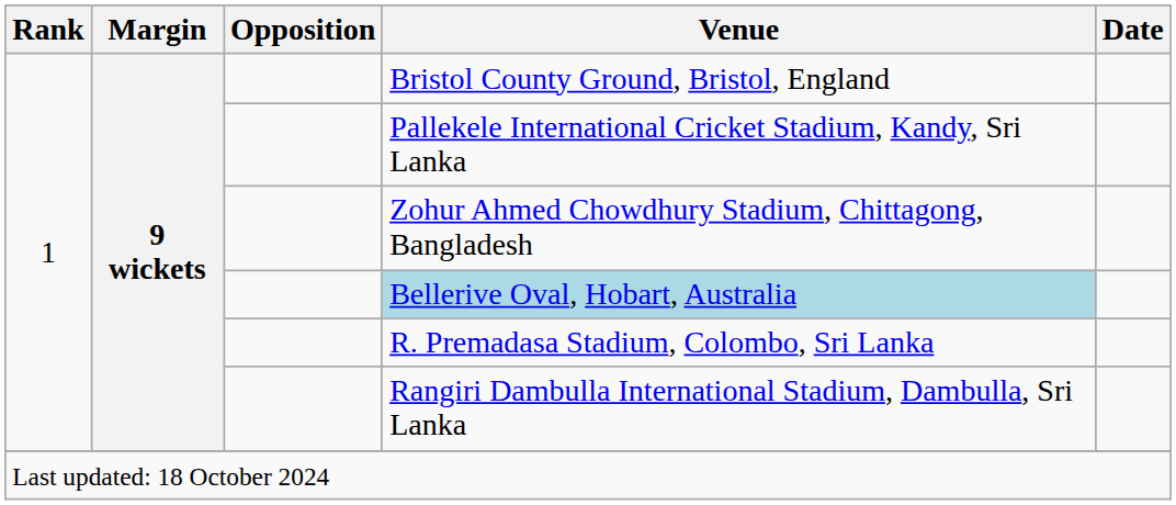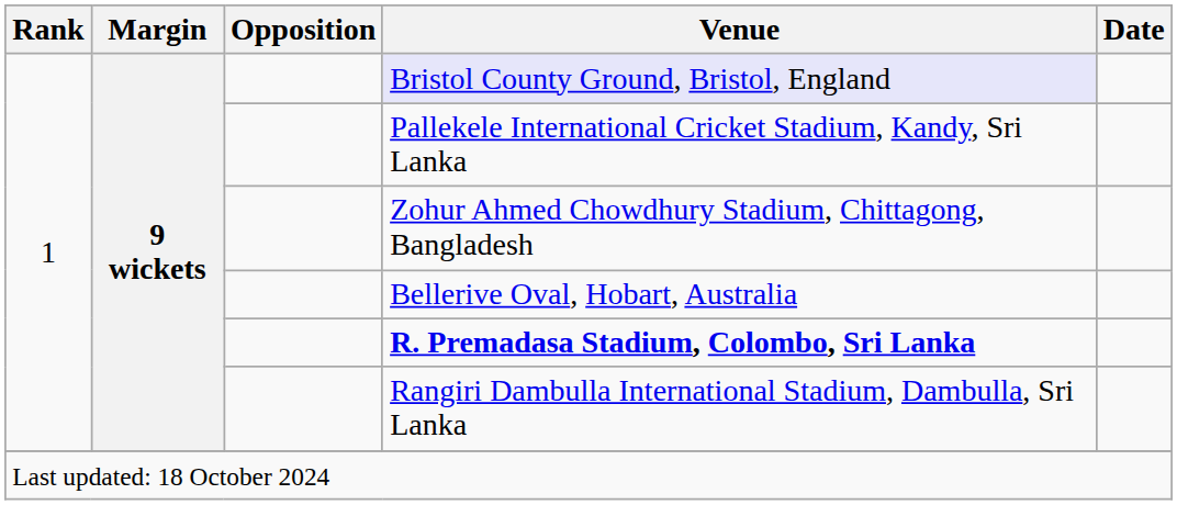Bristol County Ground, Bristol, England | Venue: no background -> lavender background
Bellerive Oval, Hobart, Australia | Venue: lightblue background -> no background
R. Premadasa Stadium, Colombo, Sri Lanka | Venue: normal -> bold
